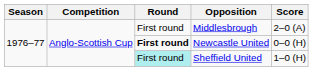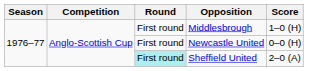Middlesbrough | Score: 2–0 (A) -> 1–0 (H)
Newcastle United | Round: bold -> normal
Sheffield United | Score: 1–0 (H) -> 2–0 (A)
